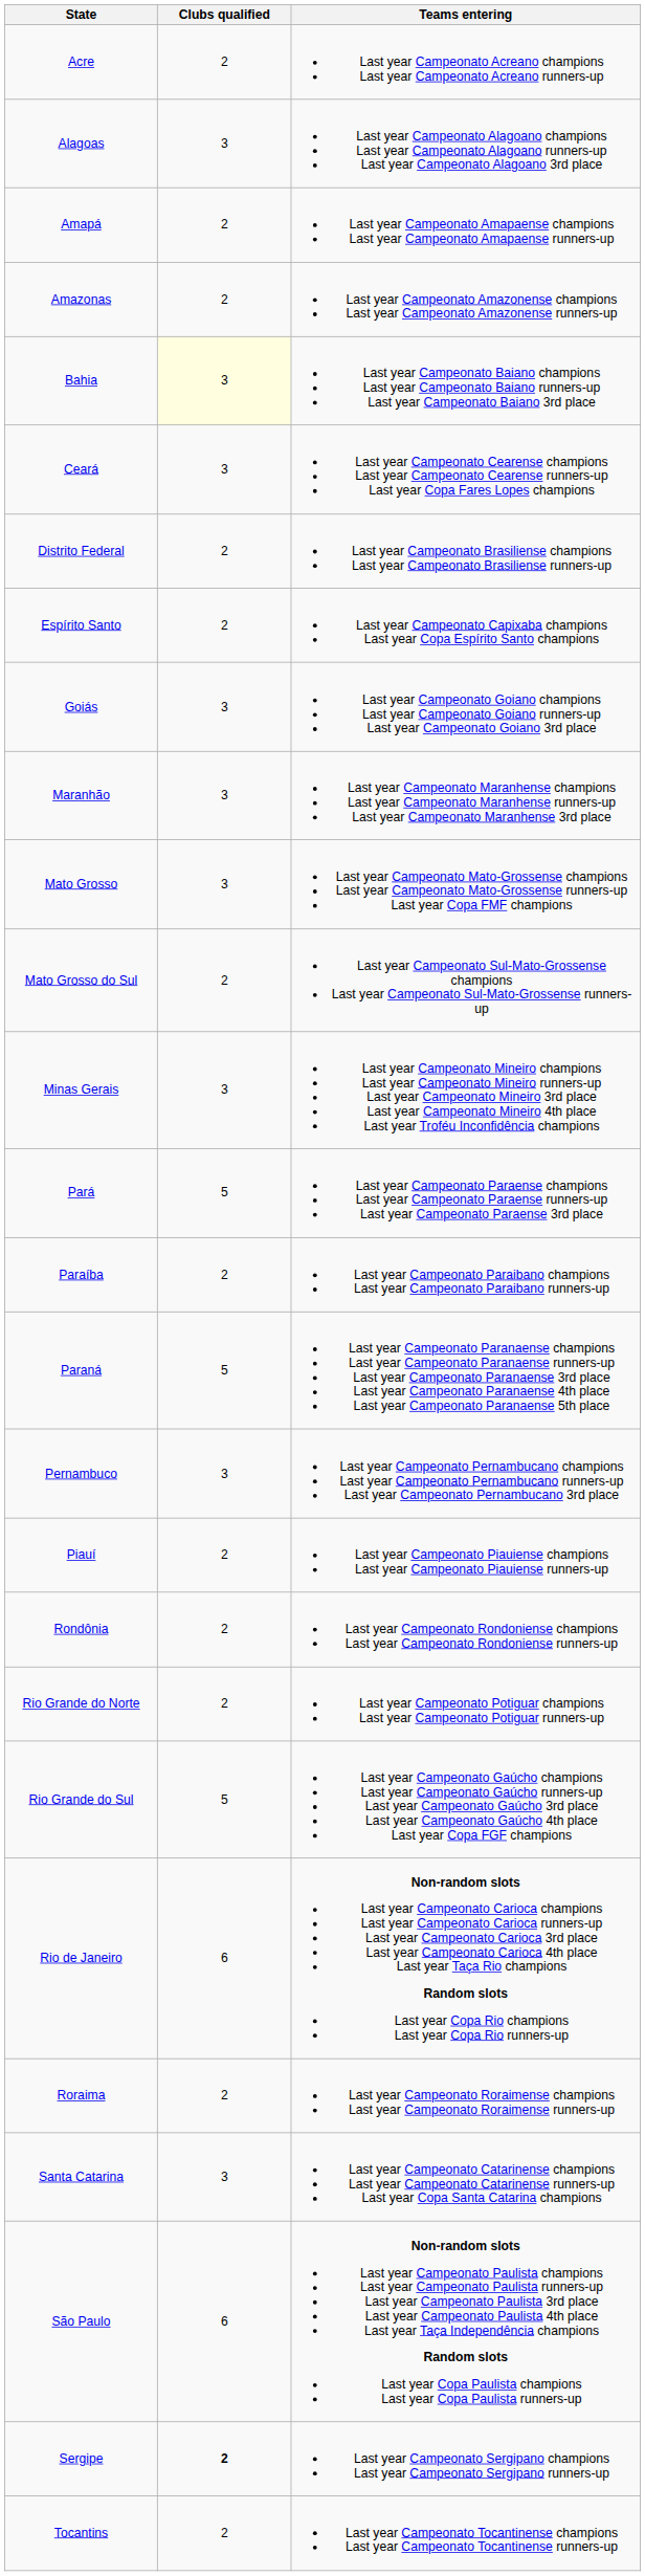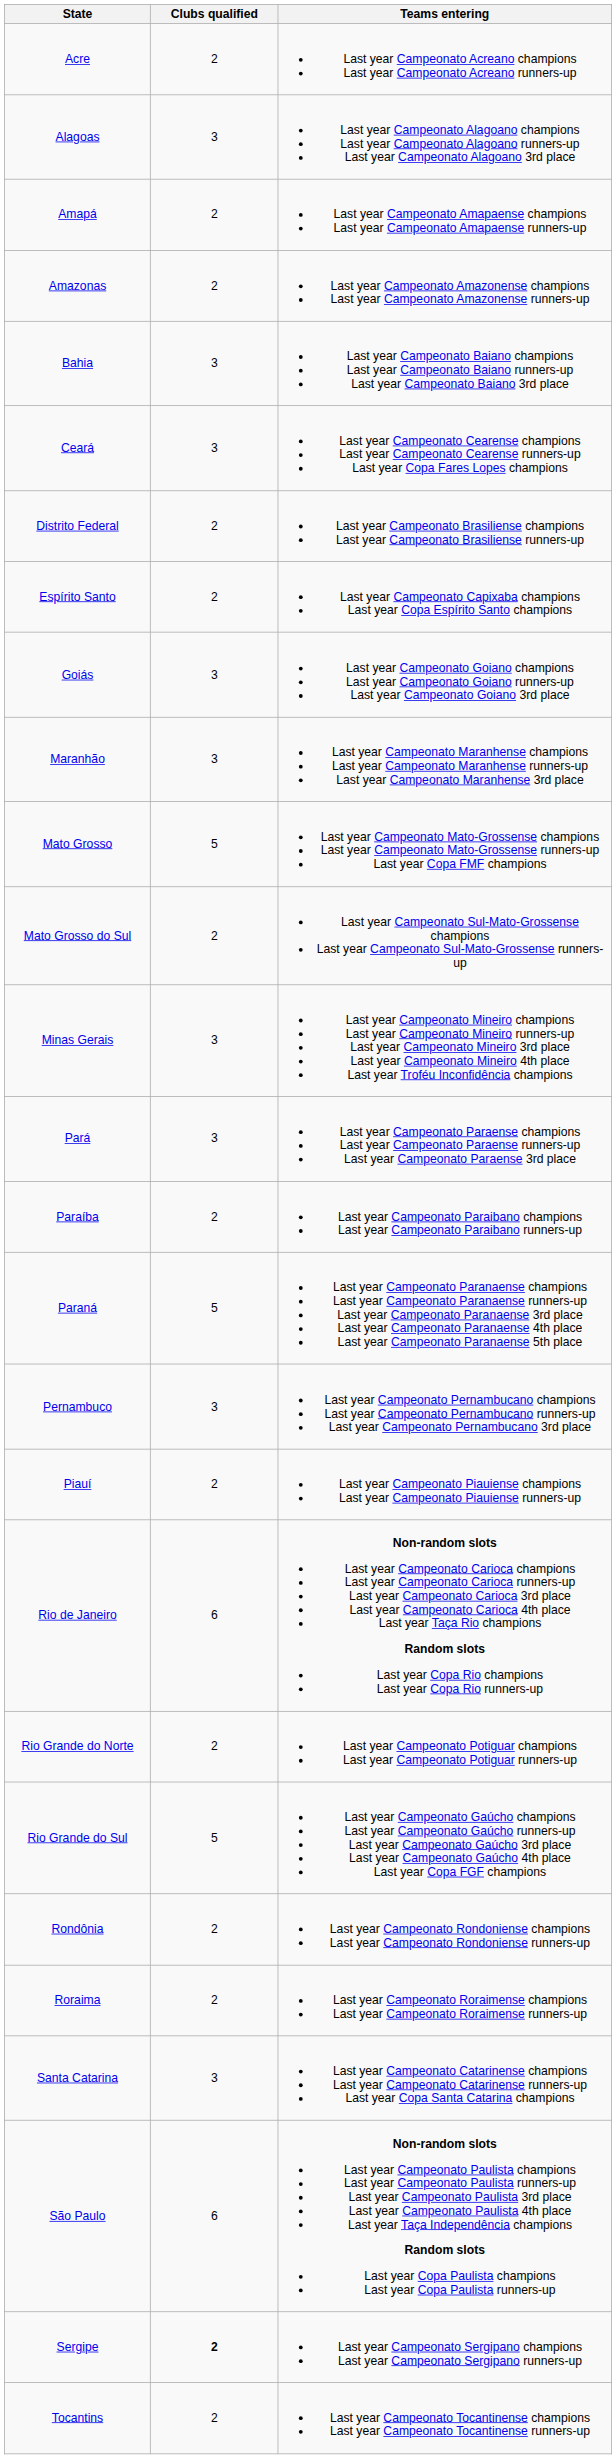Bahia | Clubs qualified: lightyellow background -> no background
Mato Grosso | Clubs qualified: 3 -> 5
Pará | Clubs qualified: 5 -> 3
rows swapped: Rio de Janeiro <-> Rondônia
